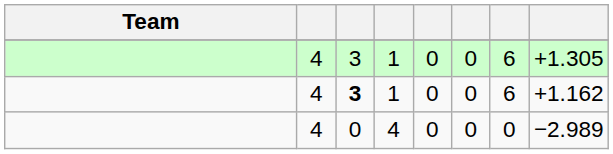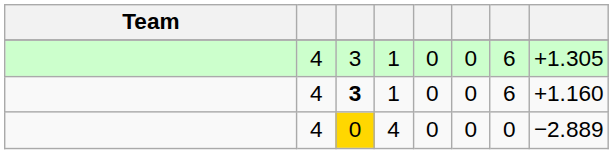row 3 | column 8: +1.162 -> +1.160
row 4 | column 3: no background -> gold background
row 4 | column 8: −2.989 -> −2.889
